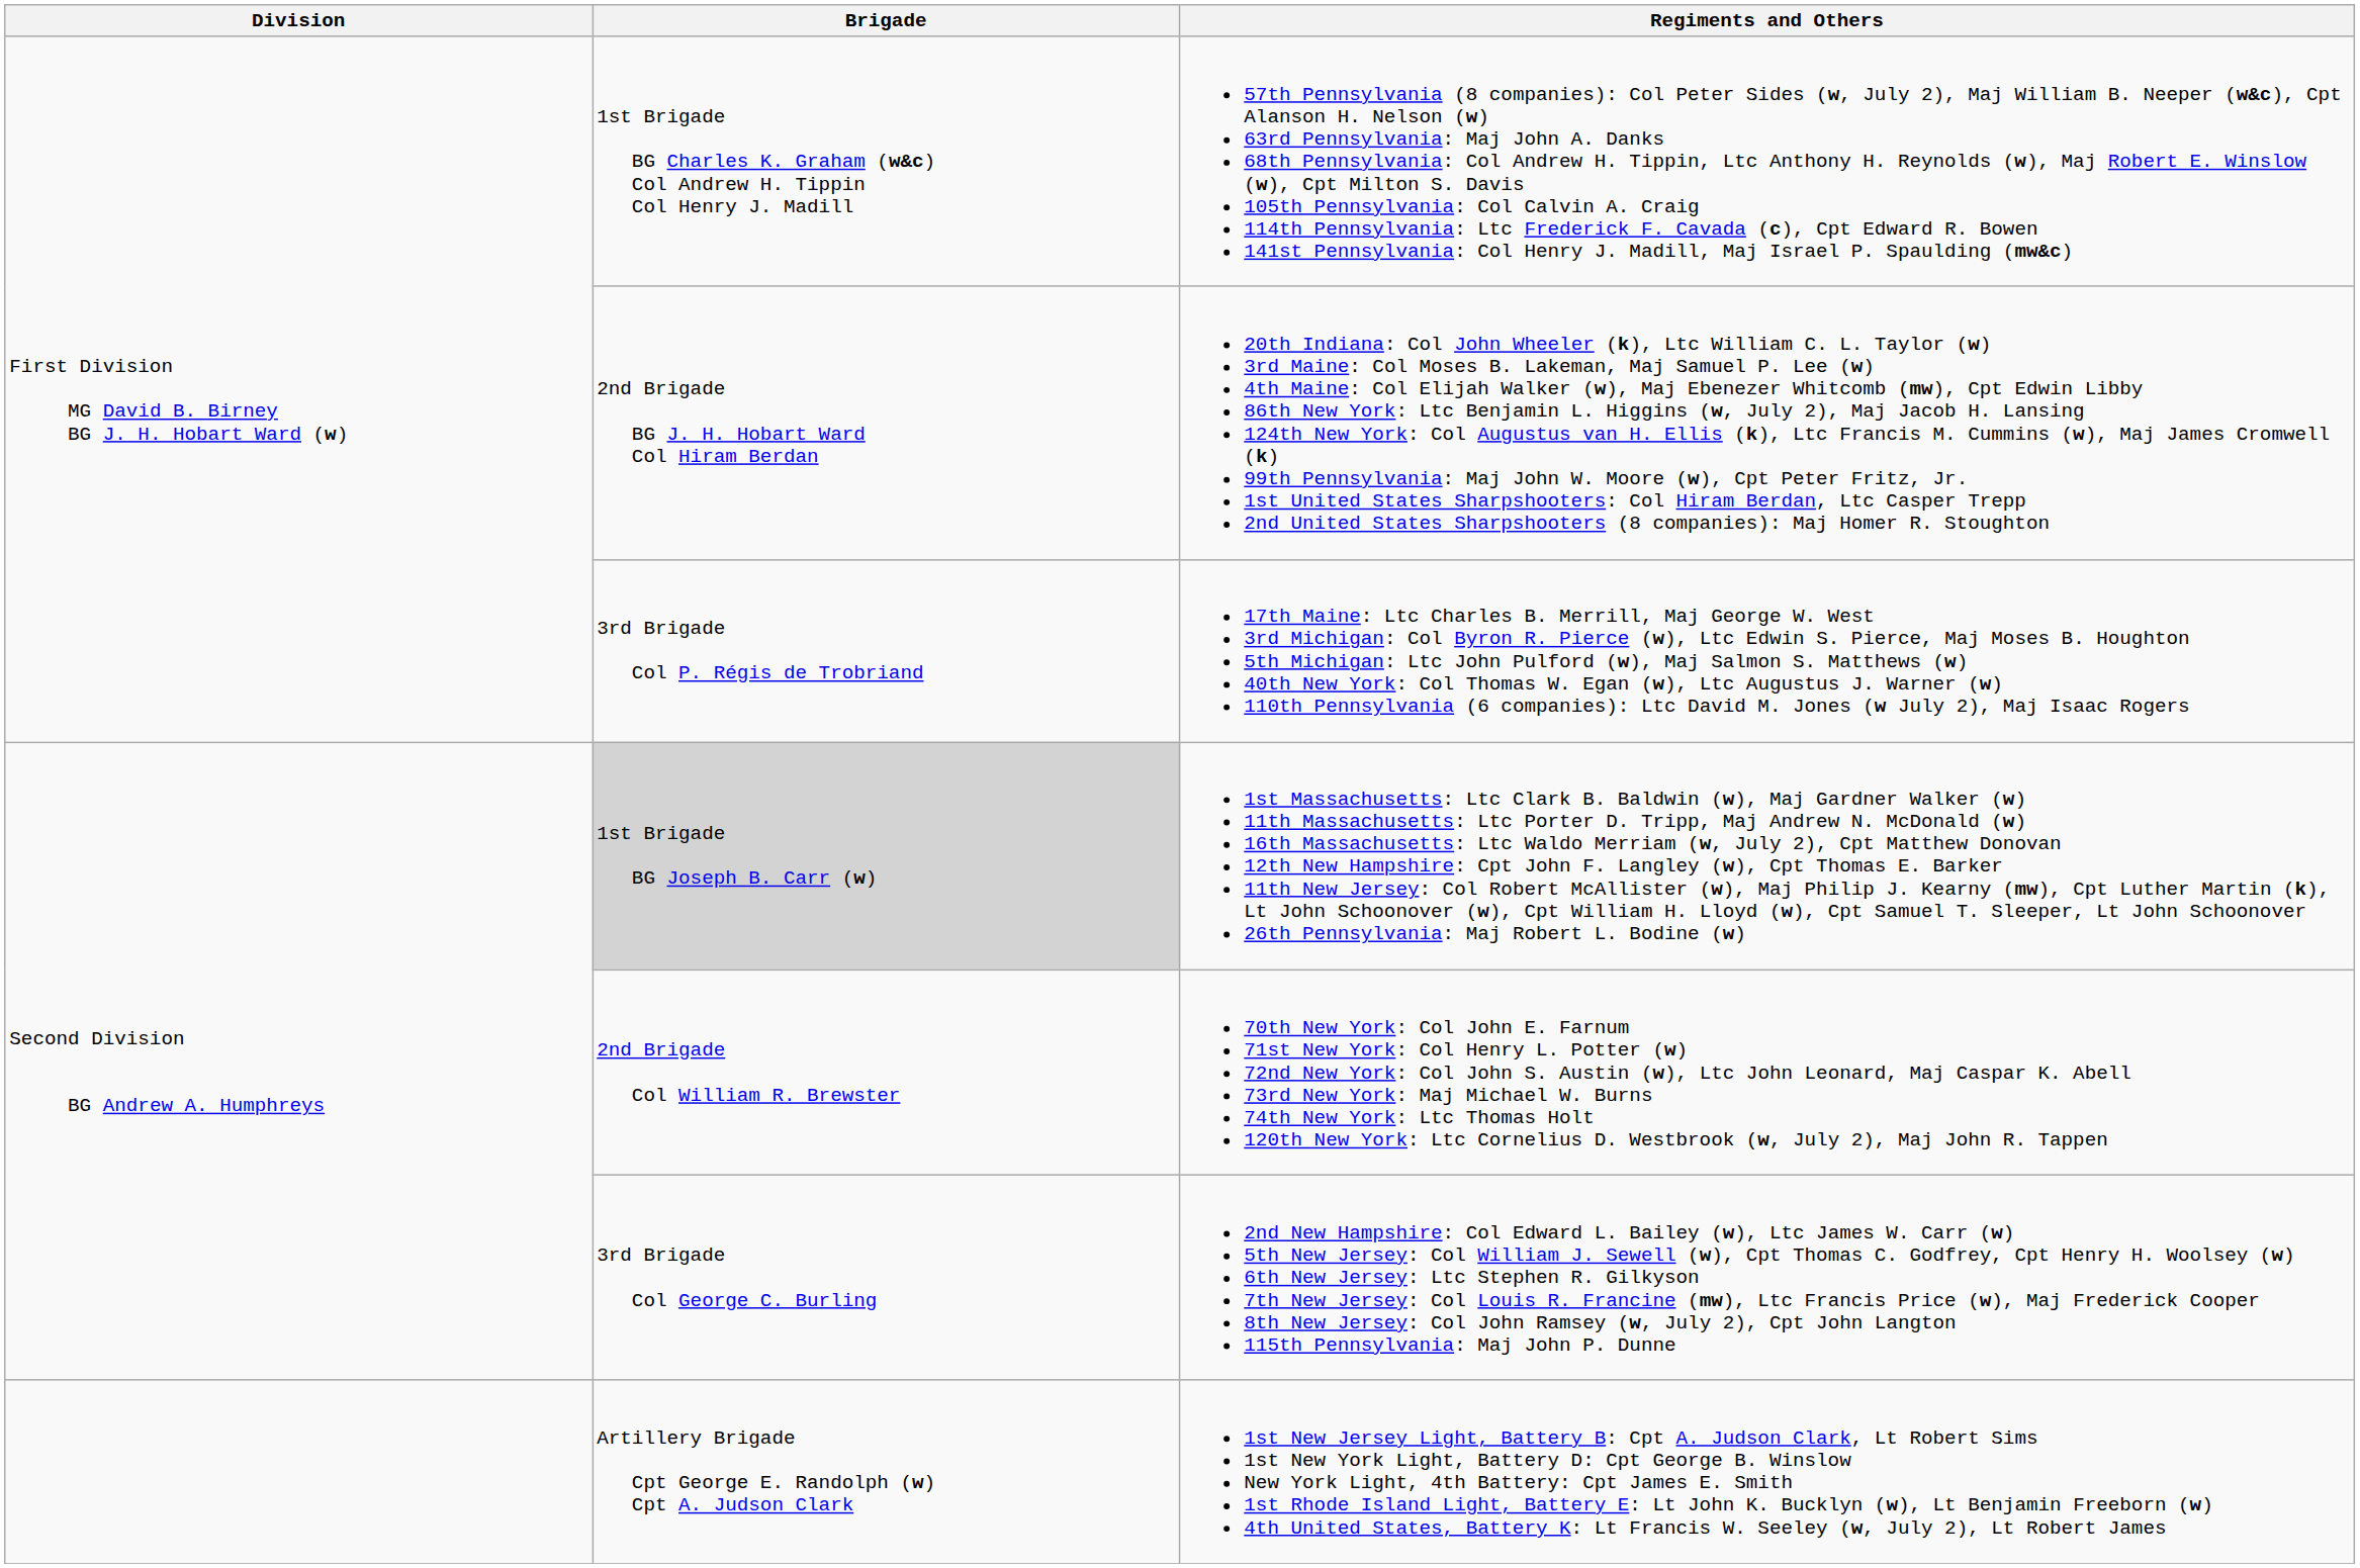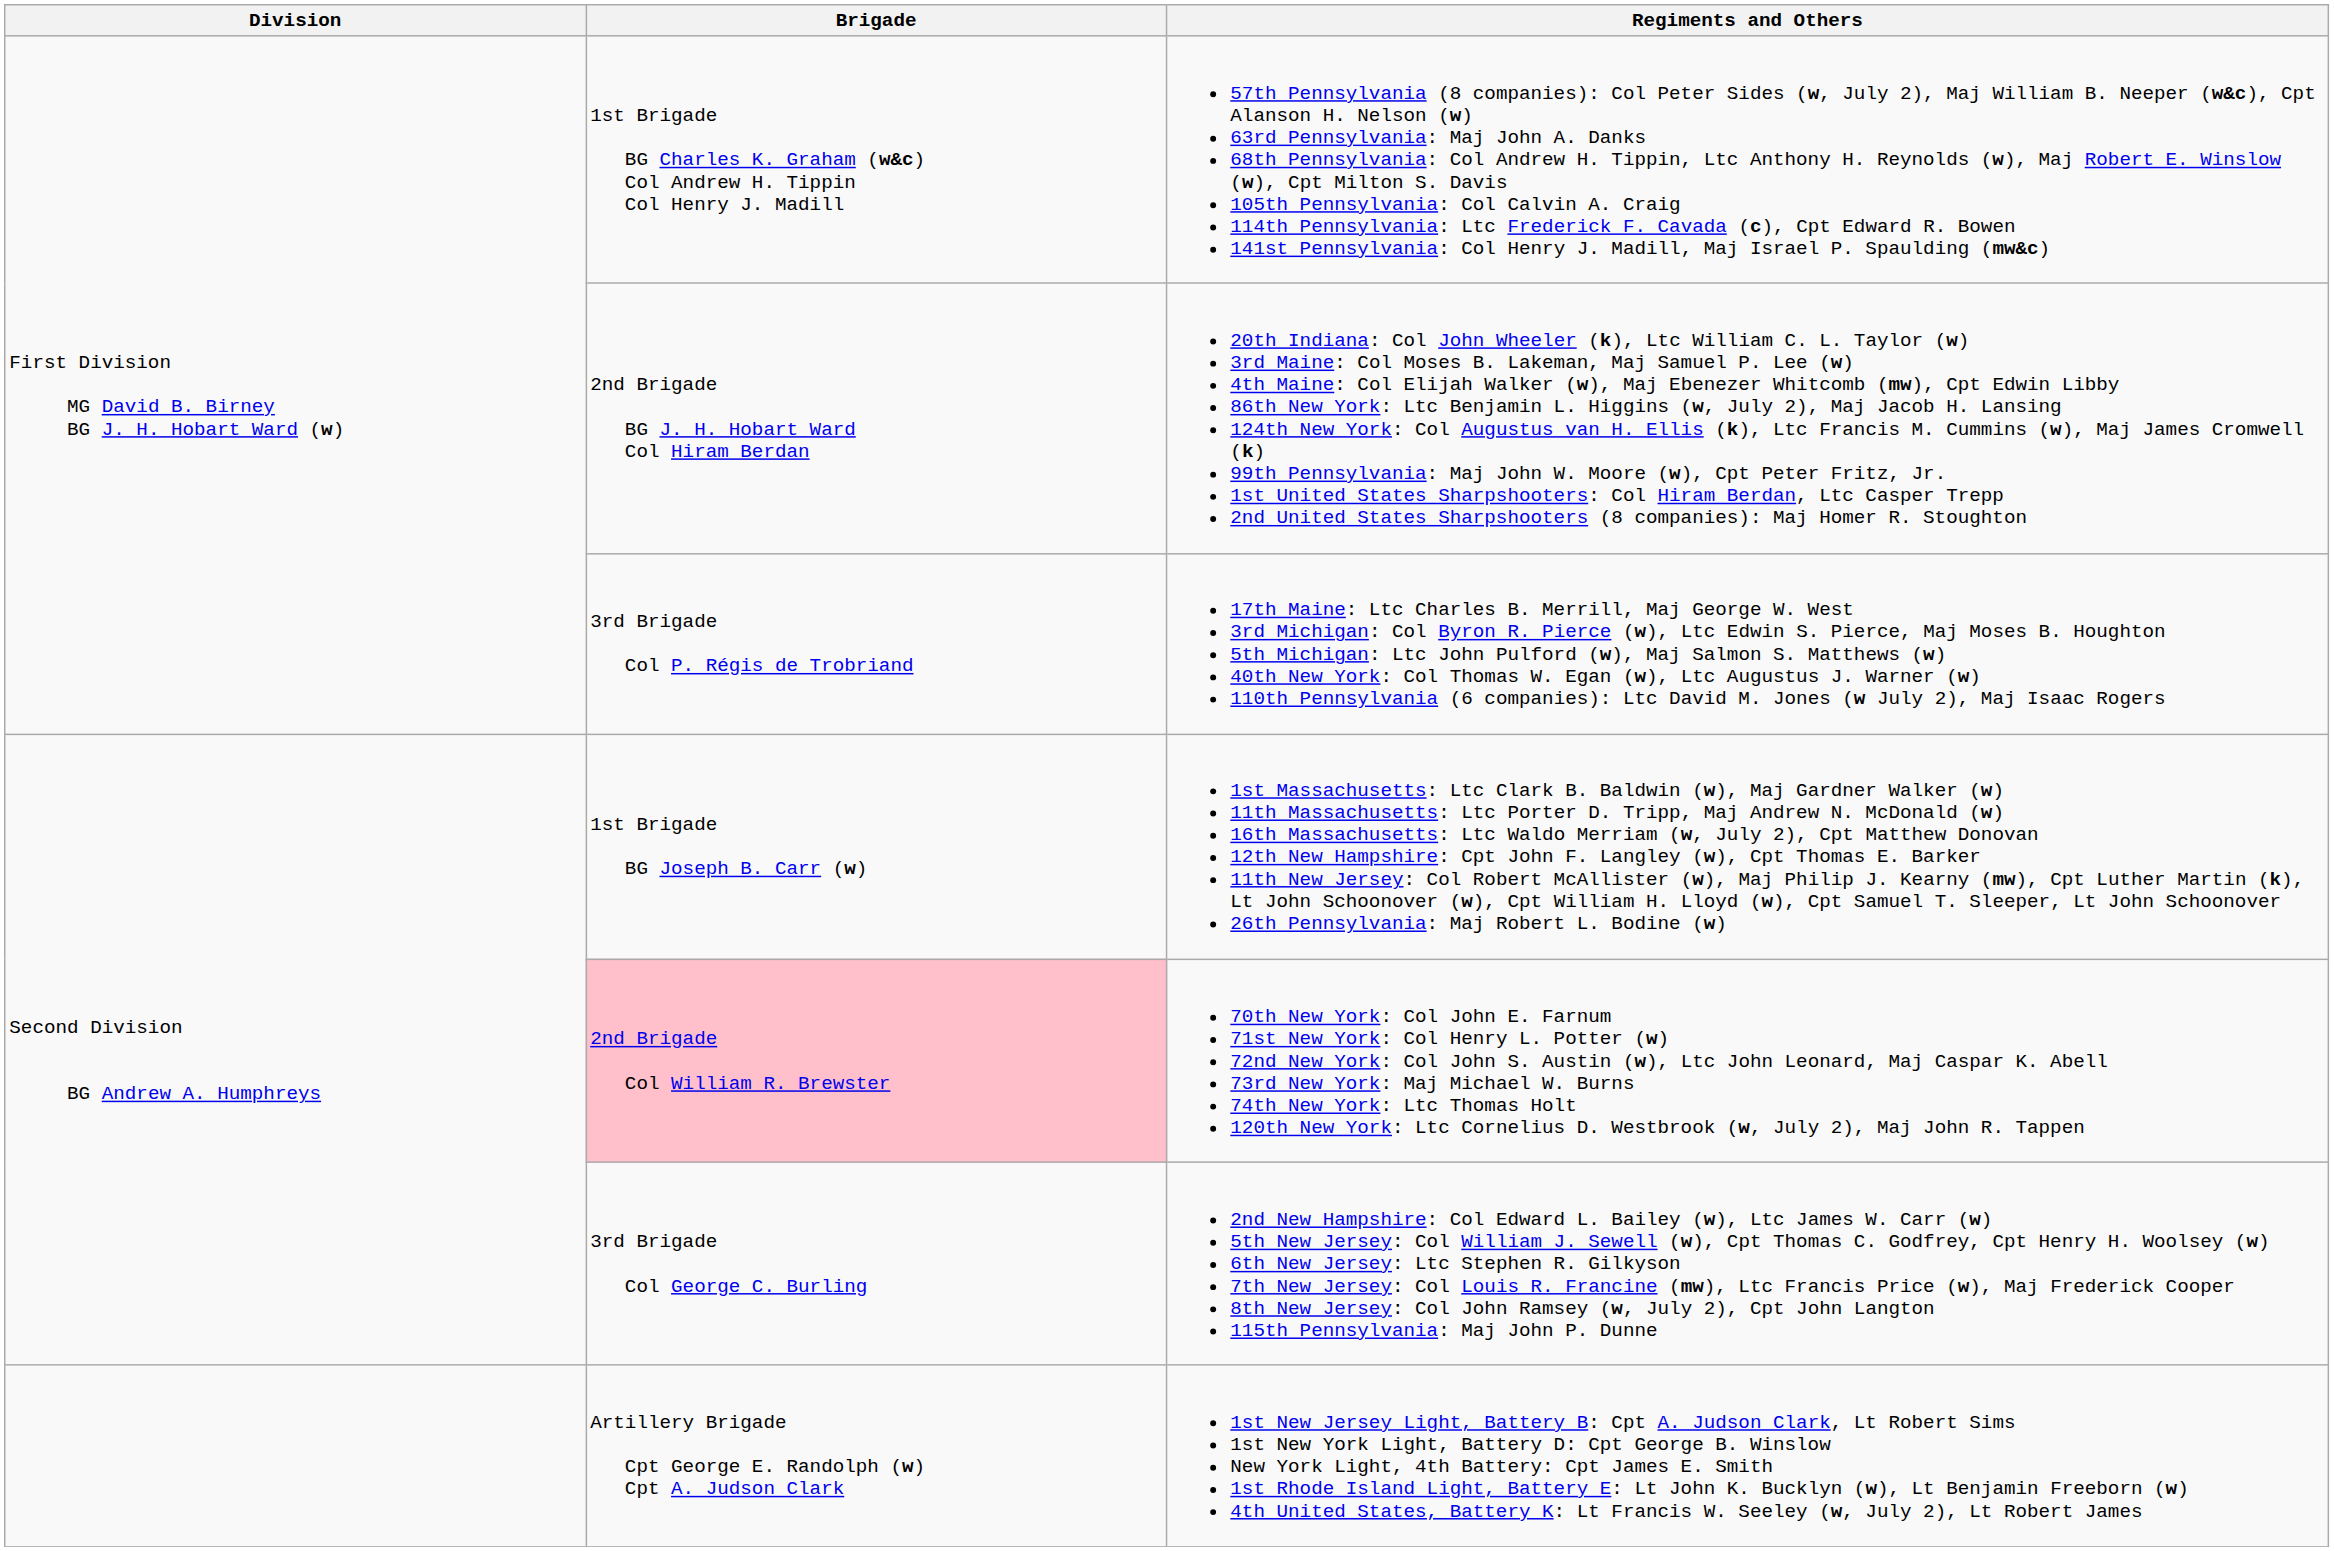1st Brigade BG Joseph B. Carr (w) | Brigade: lightgrey background -> no background
2nd Brigade Col William R. Brewster | Brigade: no background -> pink background
